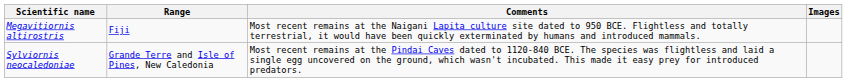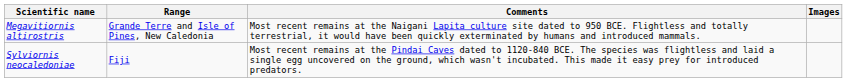Megavitiornis altirostris | Range: Fiji -> Grande Terre and Isle of Pines, New Caledonia
Sylviornis neocaledoniae | Range: Grande Terre and Isle of Pines, New Caledonia -> Fiji
